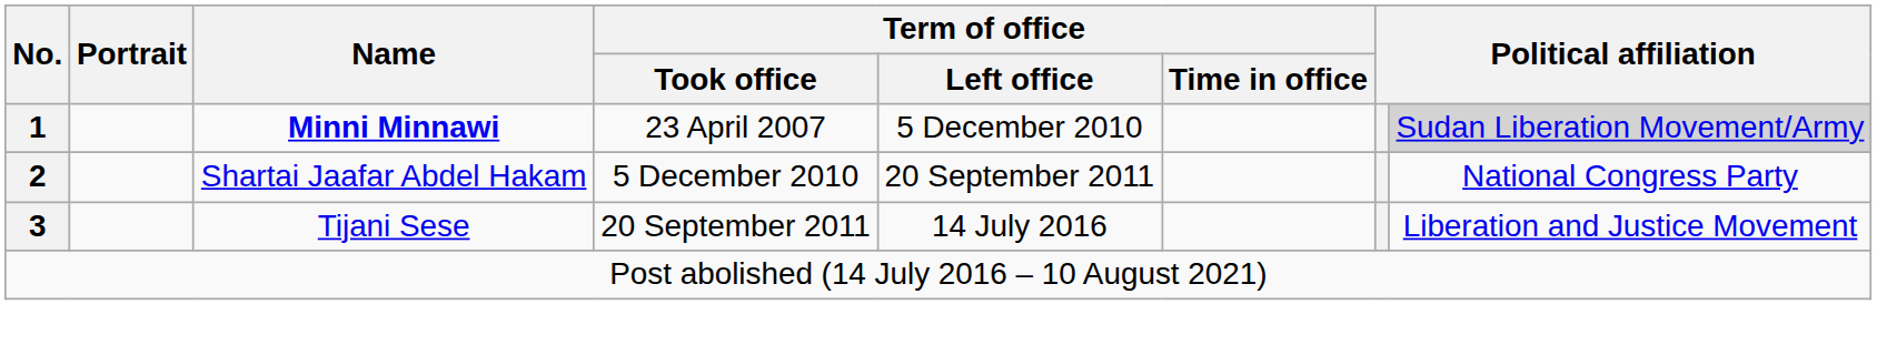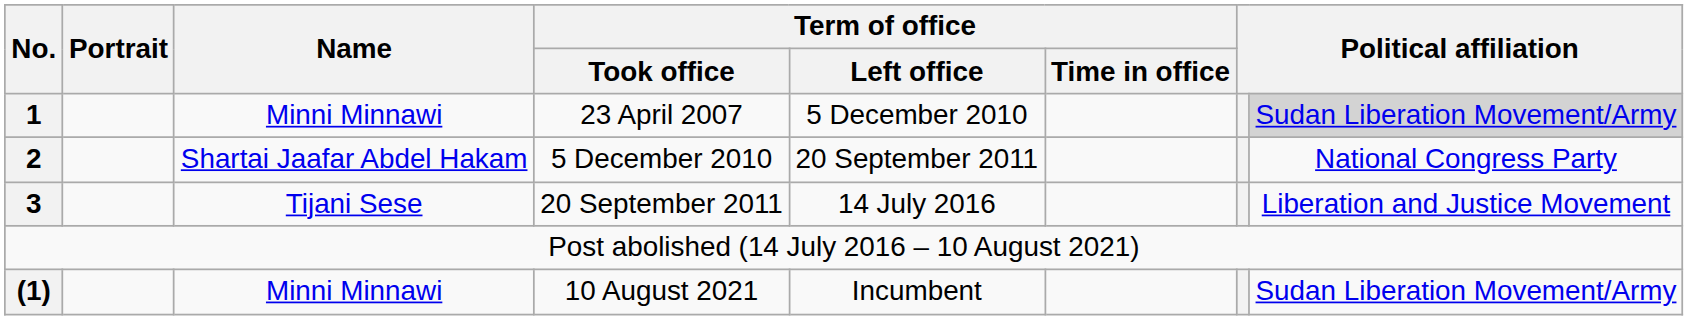23 April 2007 | Name: bold -> normal
+ row: (1) | Minni Minnawi | 10 August 2021 | Incumbent | Sudan Liberation Movement/Army
